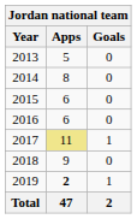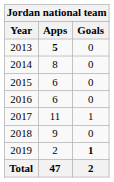2013 | Apps: normal -> bold
2017 | Apps: khaki background -> no background
2019 | Apps: bold -> normal
2019 | Goals: normal -> bold
